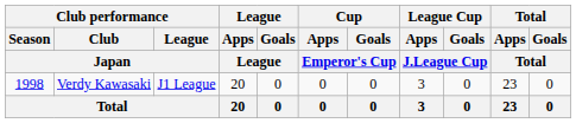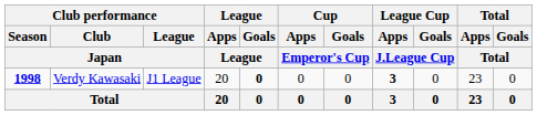Verdy Kawasaki | Club performance / Season / Japan: normal -> bold
Verdy Kawasaki | League / Goals / League: normal -> bold
Verdy Kawasaki | League Cup / Apps / J.League Cup: normal -> bold
